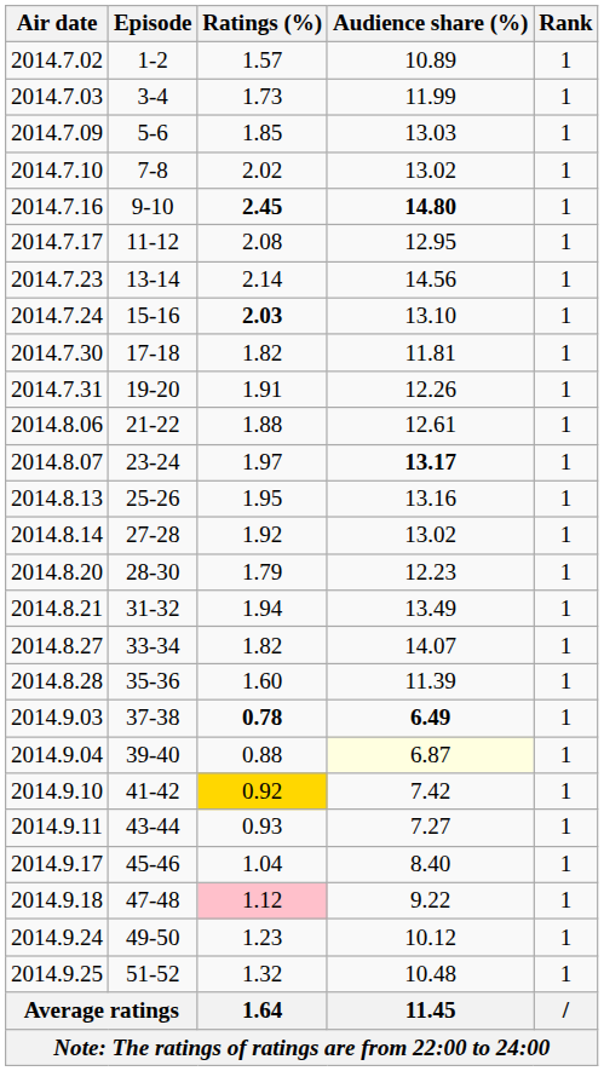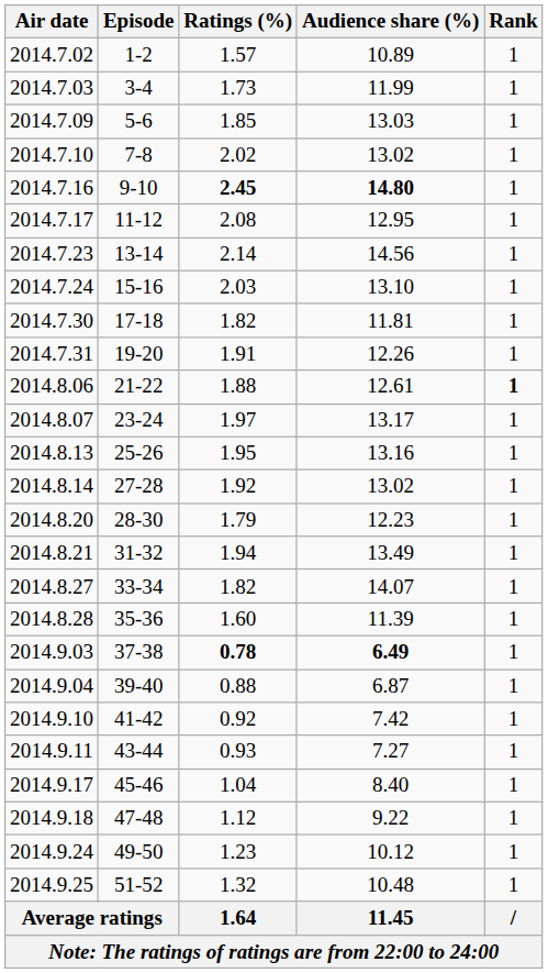2014.7.24 | Ratings (%): bold -> normal
2014.8.06 | Rank: normal -> bold
2014.8.07 | Audience share (%): bold -> normal
2014.9.04 | Audience share (%): lightyellow background -> no background
2014.9.10 | Ratings (%): gold background -> no background
2014.9.18 | Ratings (%): pink background -> no background
